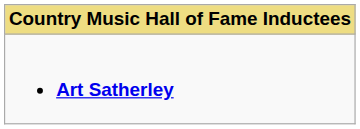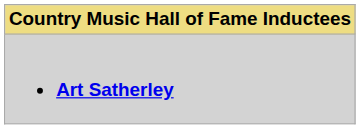row 2 | column 1: no background -> lightgrey background
